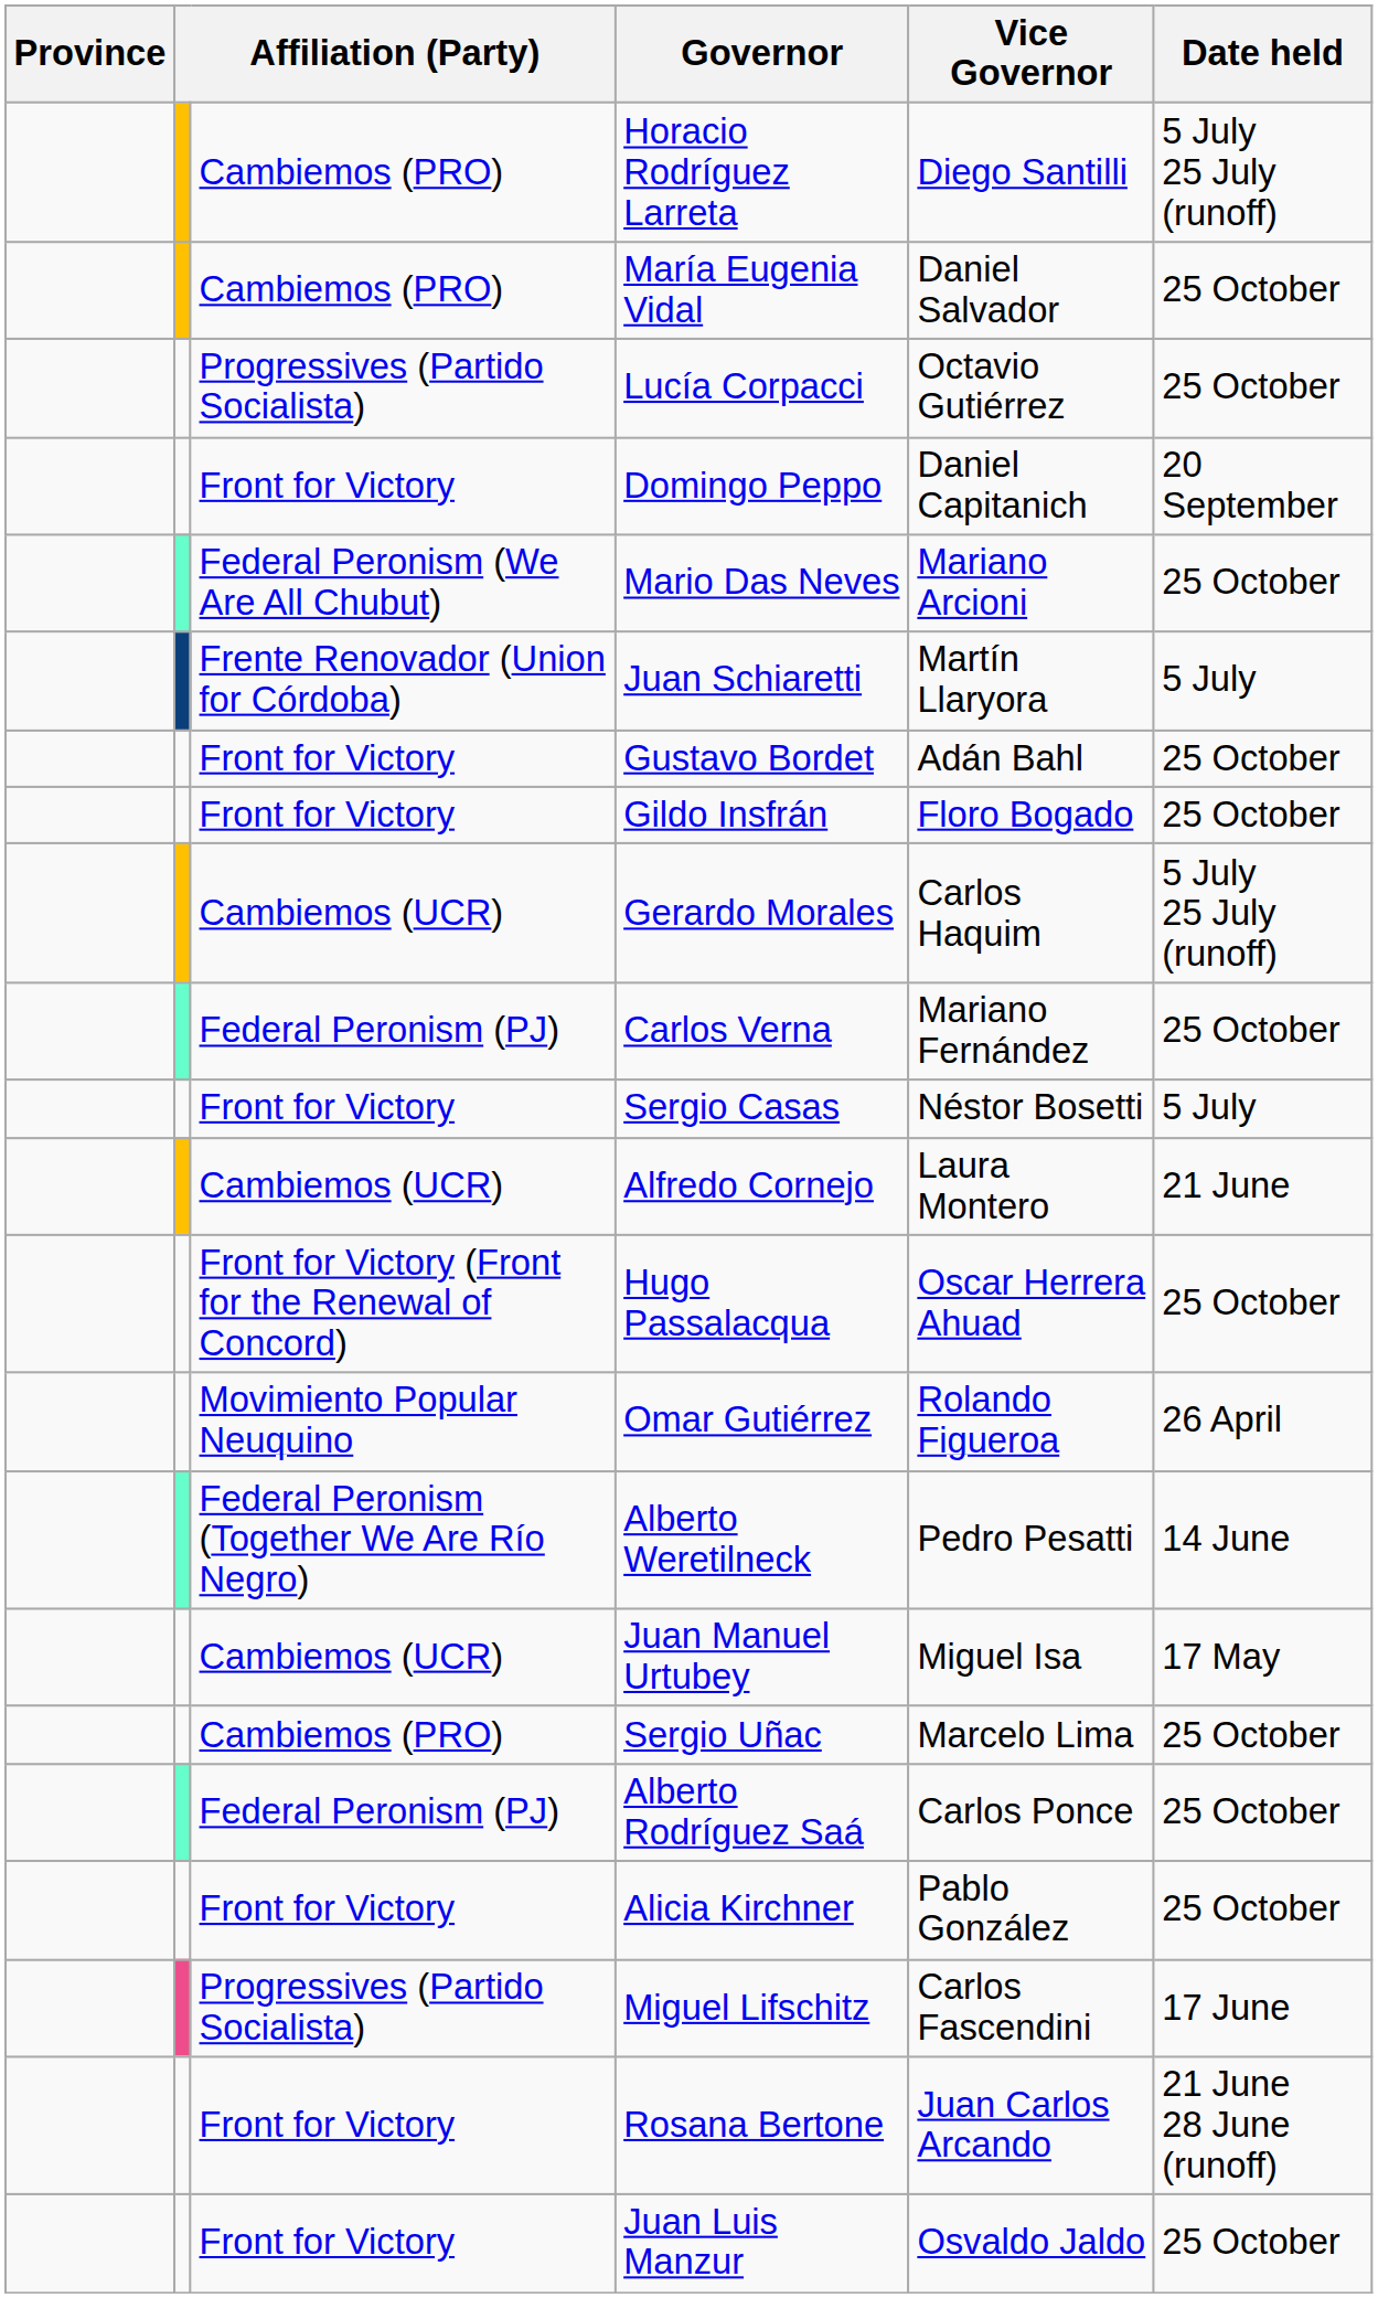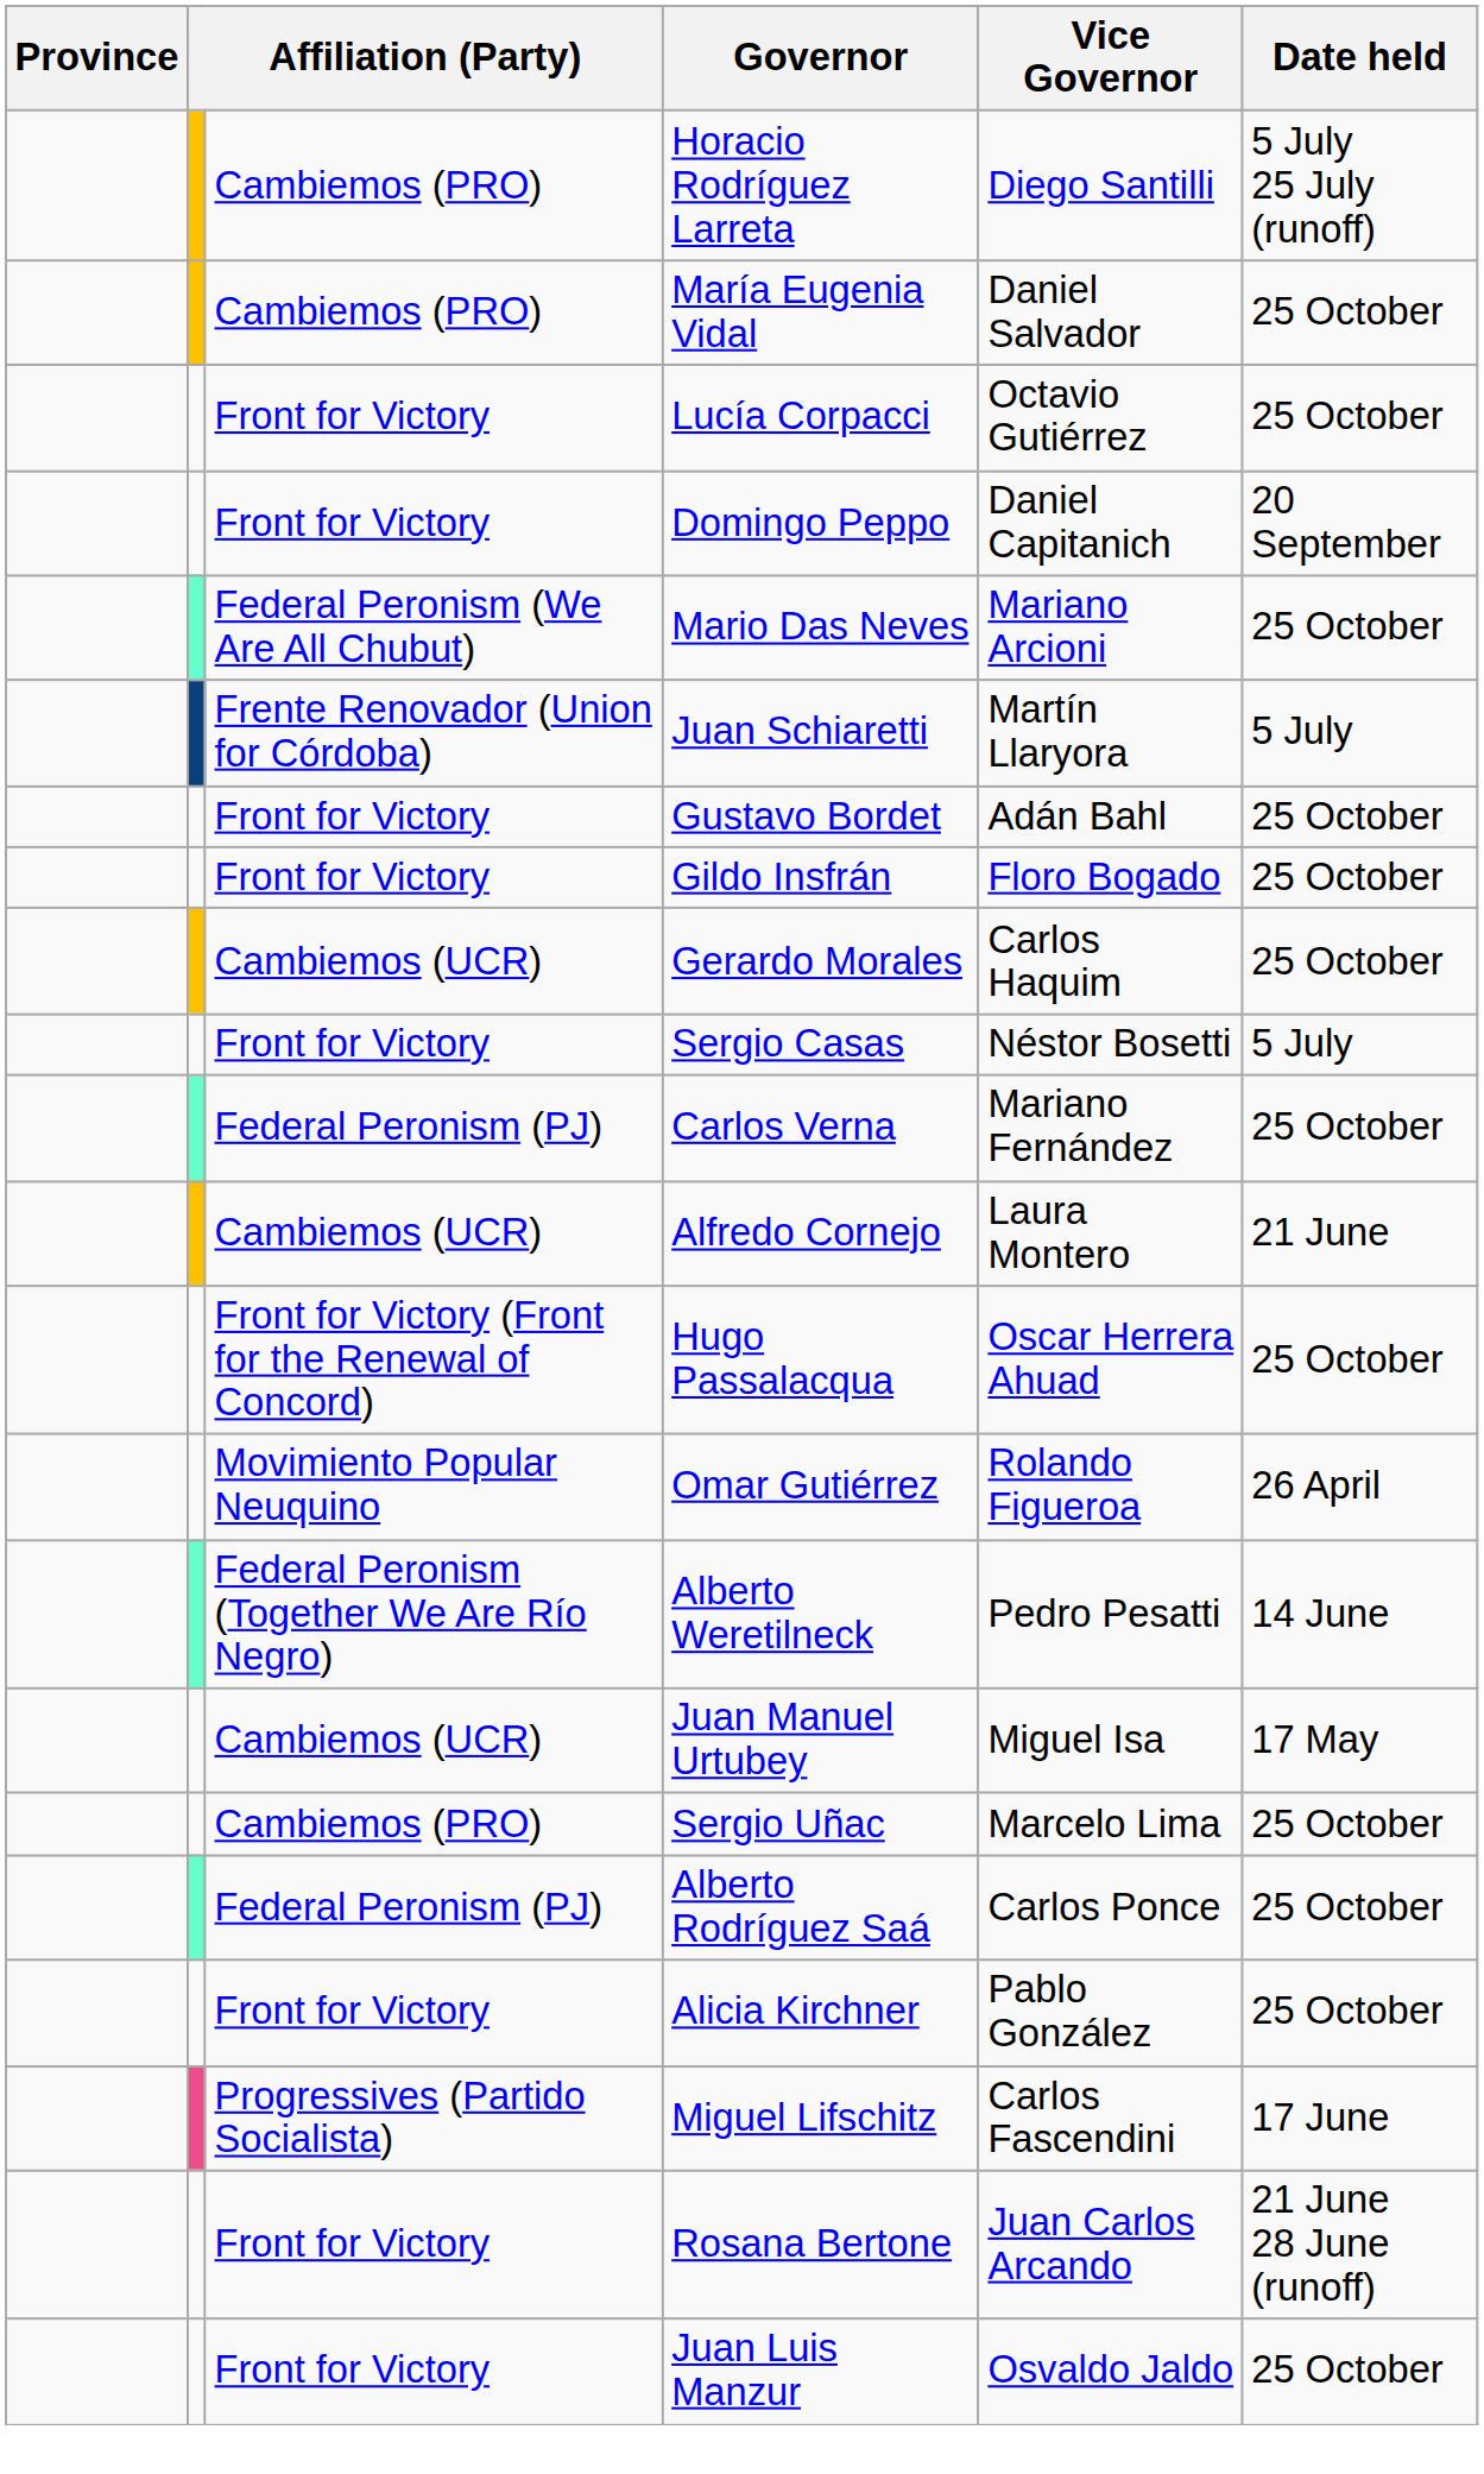Lucía Corpacci | column 3: Progressives (Partido Socialista) -> Front for Victory
Gerardo Morales | Date held: 5 July 25 July (runoff) -> 25 October
rows swapped: Carlos Verna <-> Sergio Casas
